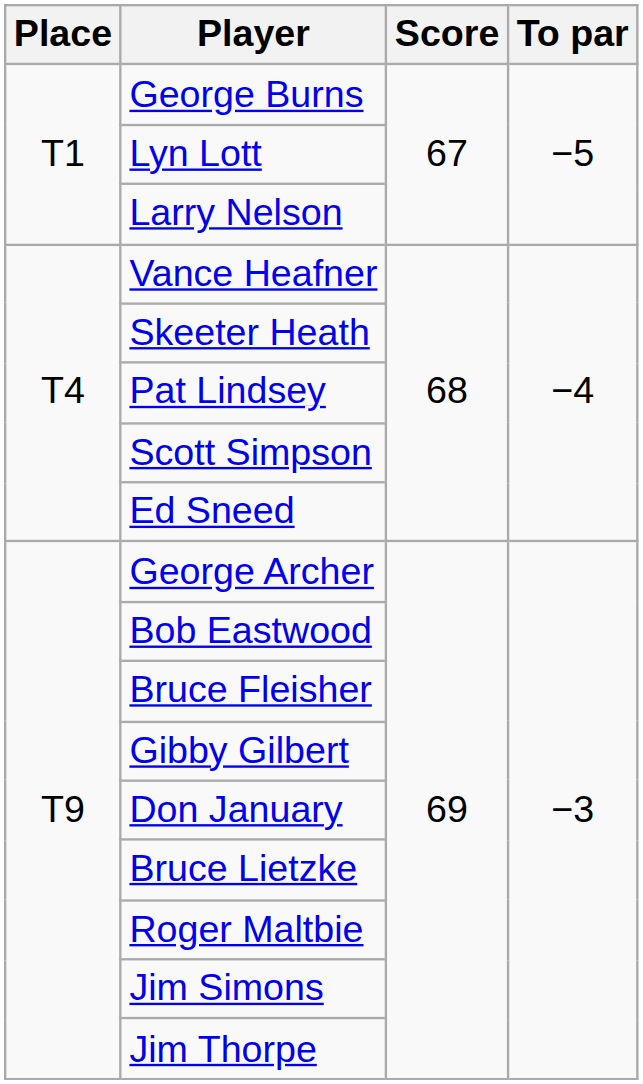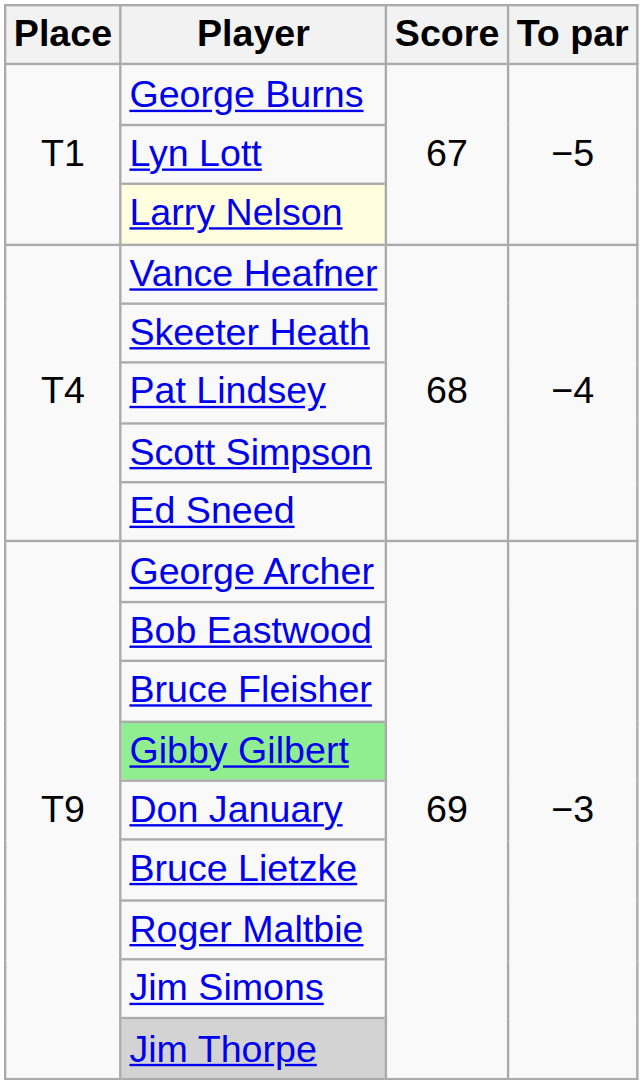Larry Nelson | Player: no background -> lightyellow background
Gibby Gilbert | Player: no background -> lightgreen background
Jim Thorpe | Player: no background -> lightgrey background
